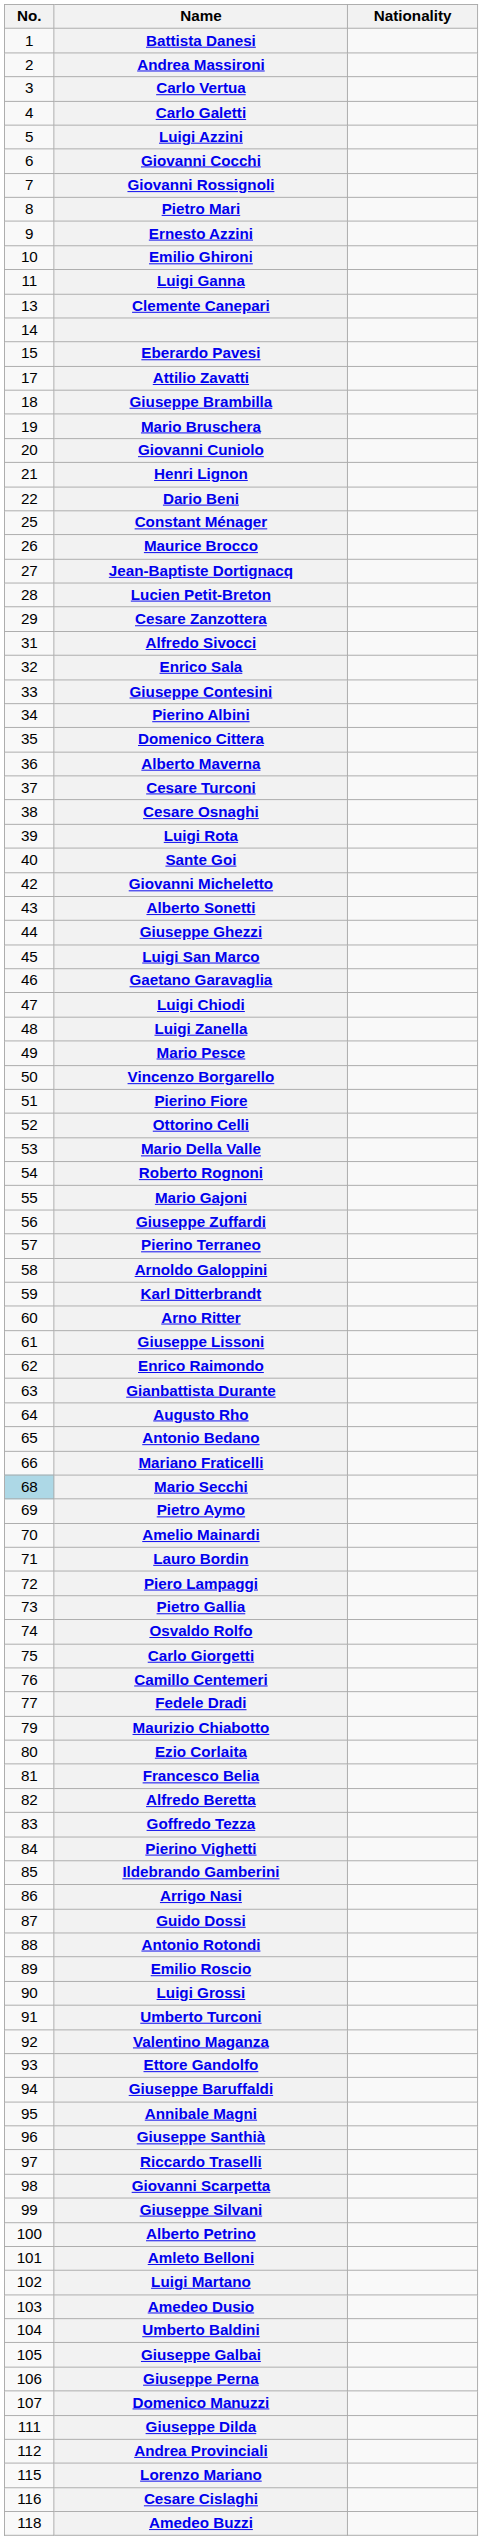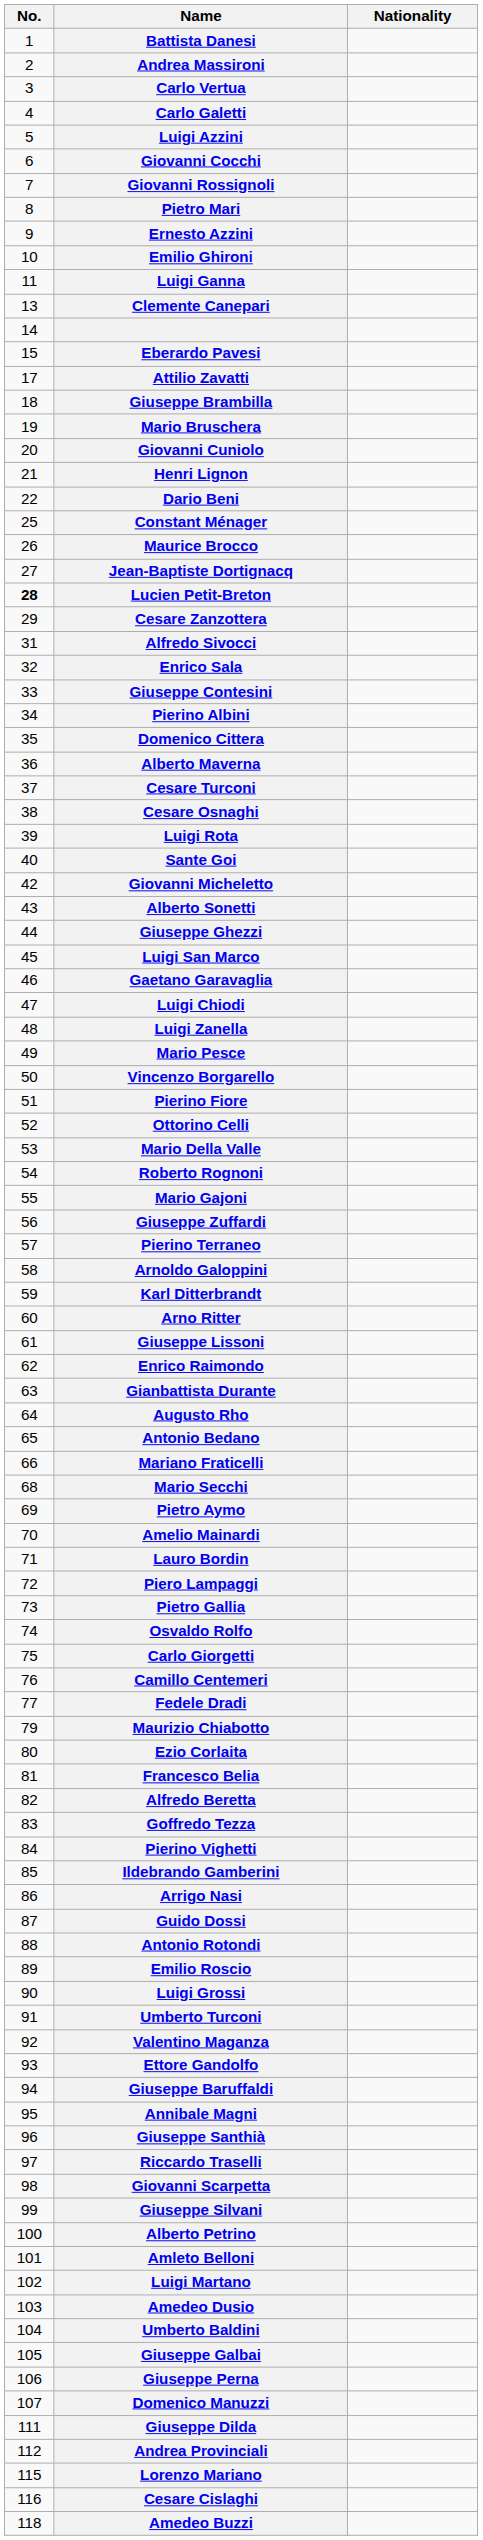Lucien Petit-Breton | No.: normal -> bold
Mario Secchi | No.: lightblue background -> no background
